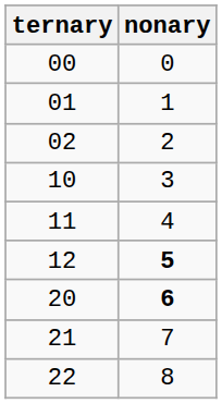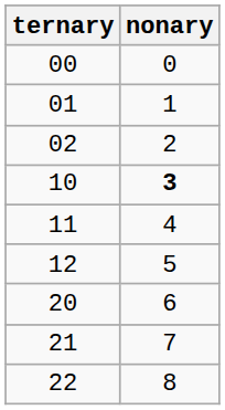10 | nonary: normal -> bold
12 | nonary: bold -> normal
20 | nonary: bold -> normal
